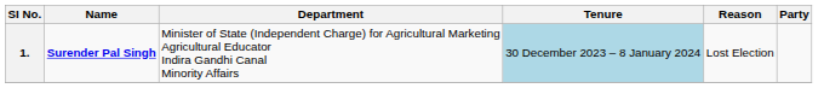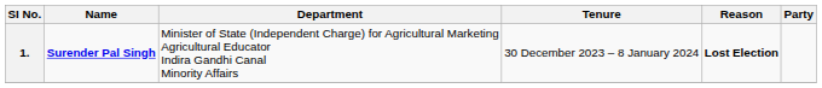1. | Tenure: lightblue background -> no background
1. | Reason: normal -> bold
